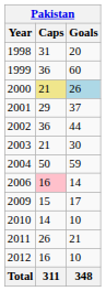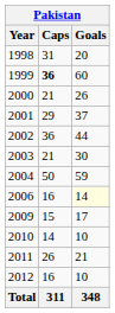1999 | Caps: normal -> bold
2000 | Caps: khaki background -> no background
2000 | Goals: lightblue background -> no background
2006 | Caps: pink background -> no background
2006 | Goals: no background -> lightyellow background
